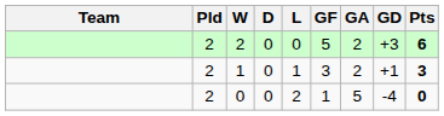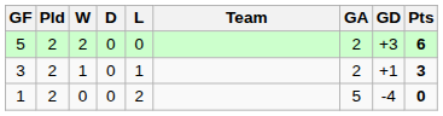columns swapped: Team <-> GF
